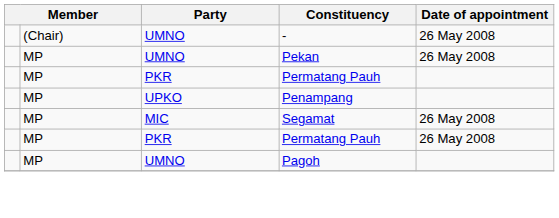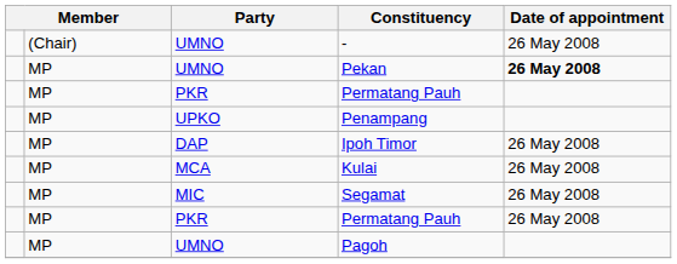Pekan | Date of appointment: normal -> bold
+ row: MP | DAP | Ipoh Timor | 26 May 2008
+ row: MP | MCA | Kulai | 26 May 2008
